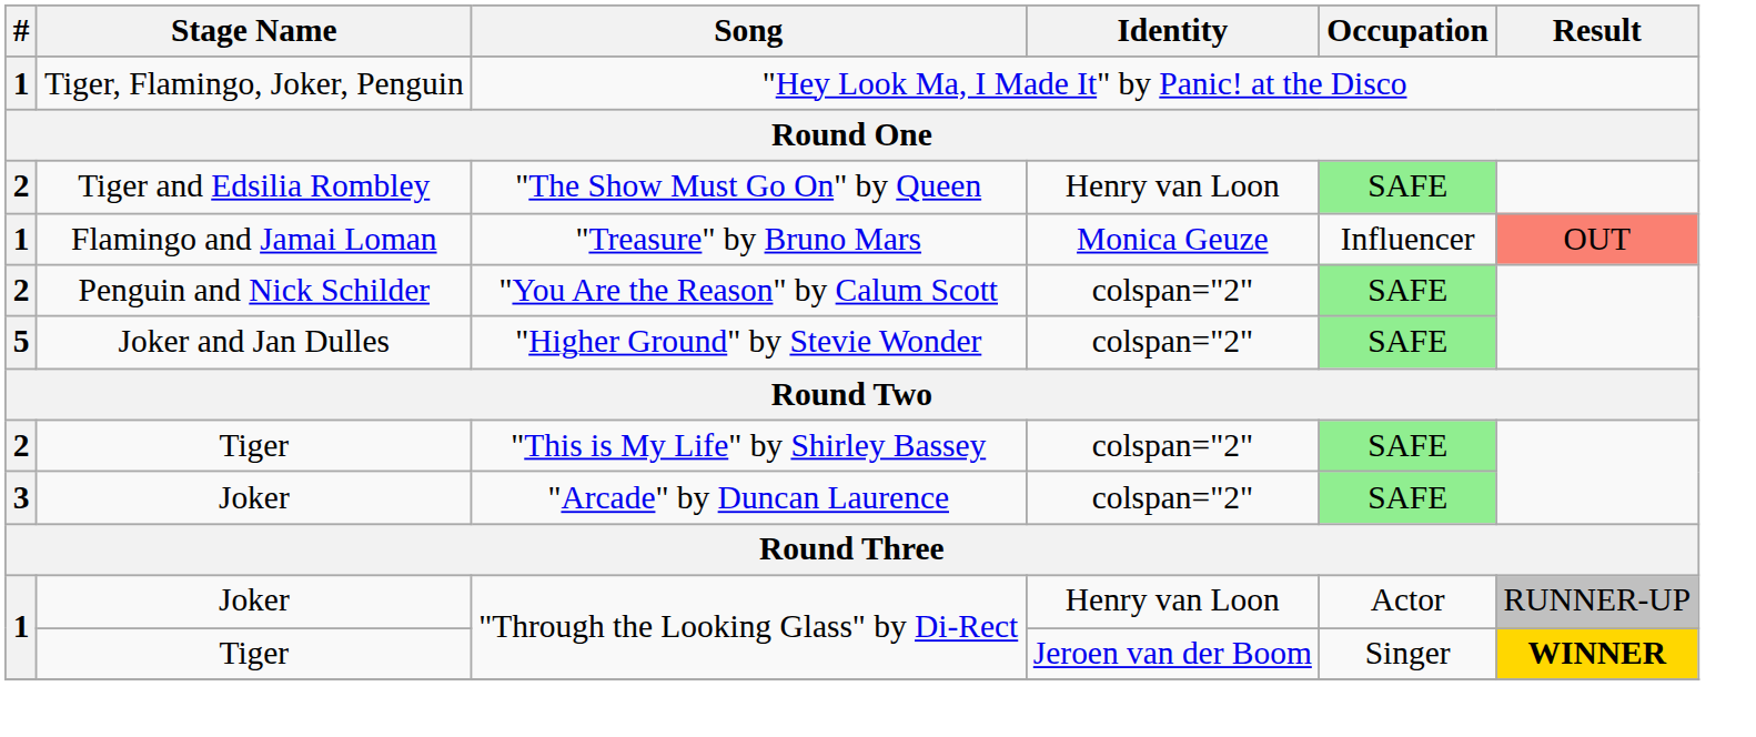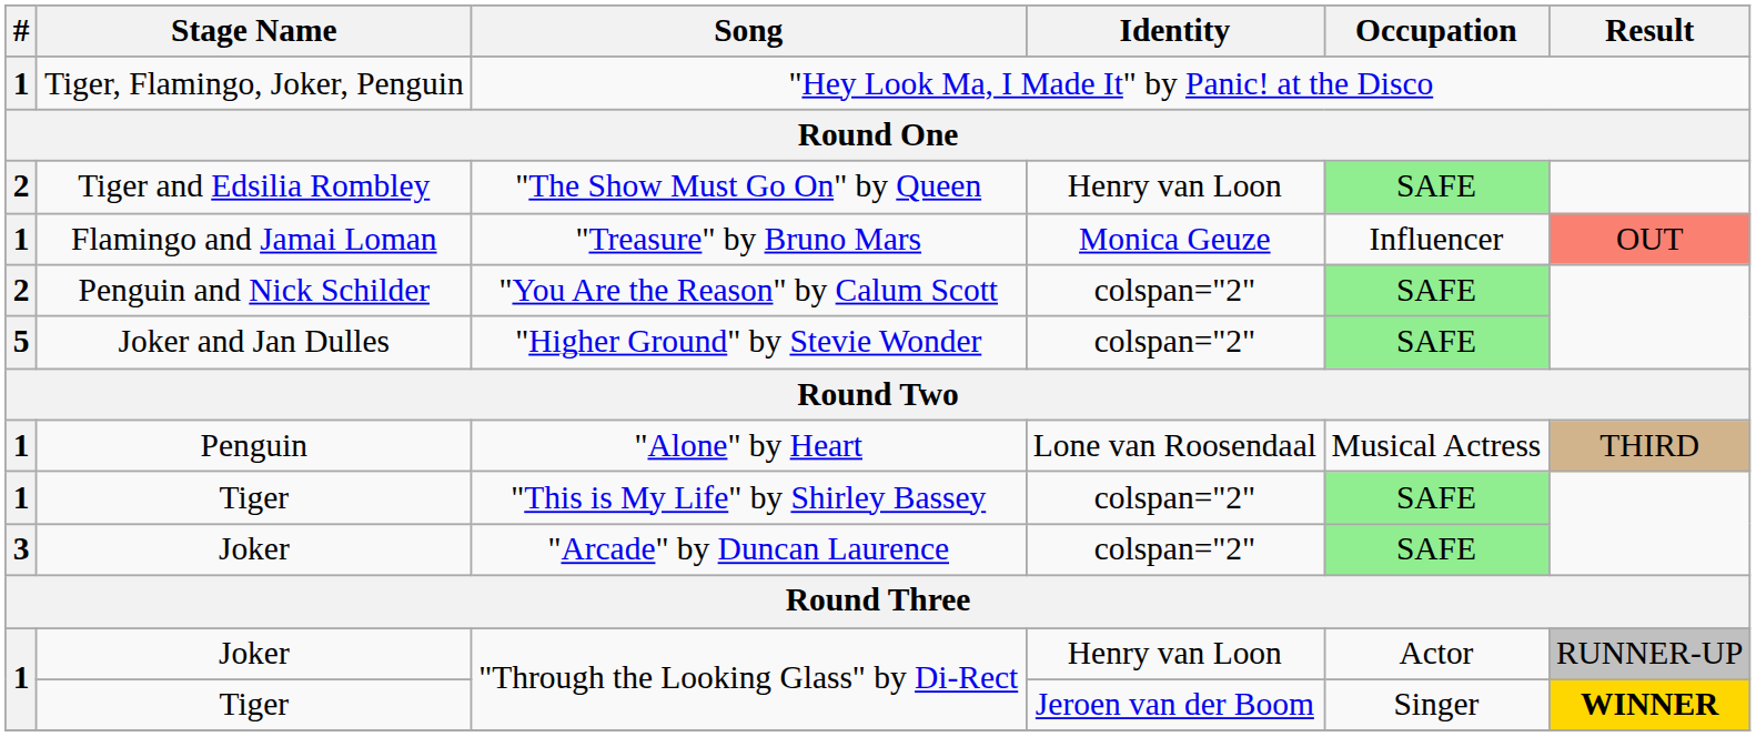+ row: 1 | Penguin | "Alone" by Heart | Lone van Roosendaal | Musical Actress | THIRD
"This is My Life" by Shirley Bassey | #: 2 -> 1
